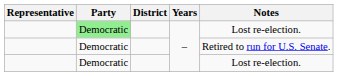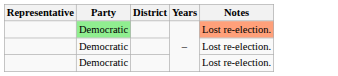row 2 | Notes: no background -> lightsalmon background
row 3 | Notes: Retired to run for U.S. Senate. -> Lost re-election.
